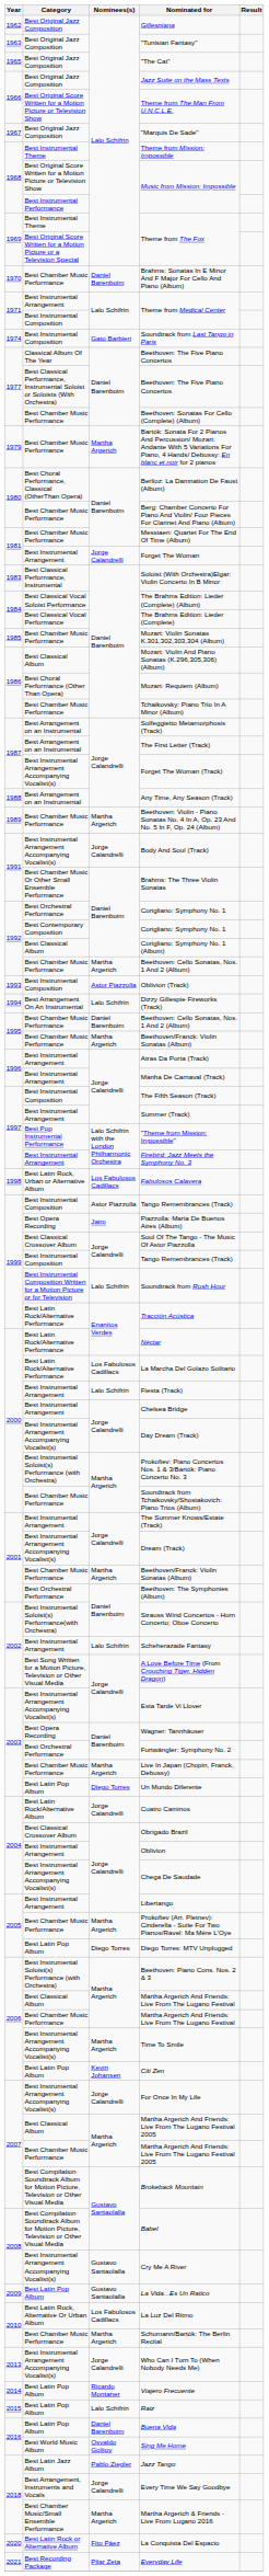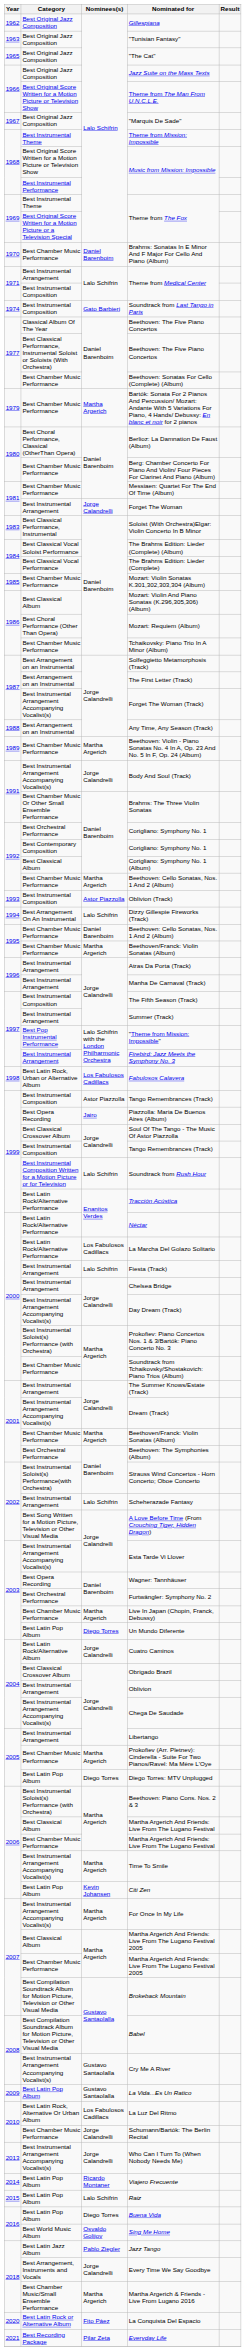For Once In My Life | Nominees(s): Jorge Calandrelli -> Martha Argerich
Schumann/Bartók: The Berlin Recital | Nominees(s): Martha Argerich -> Jorge Calandrelli
Buena Vida | Nominees(s): Daniel Barenboim -> Diego Torres
